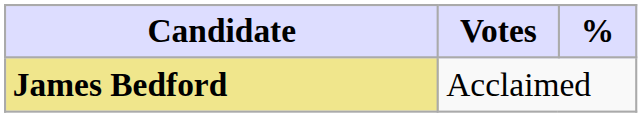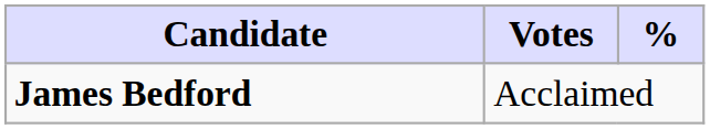James Bedford | Candidate: khaki background -> no background
